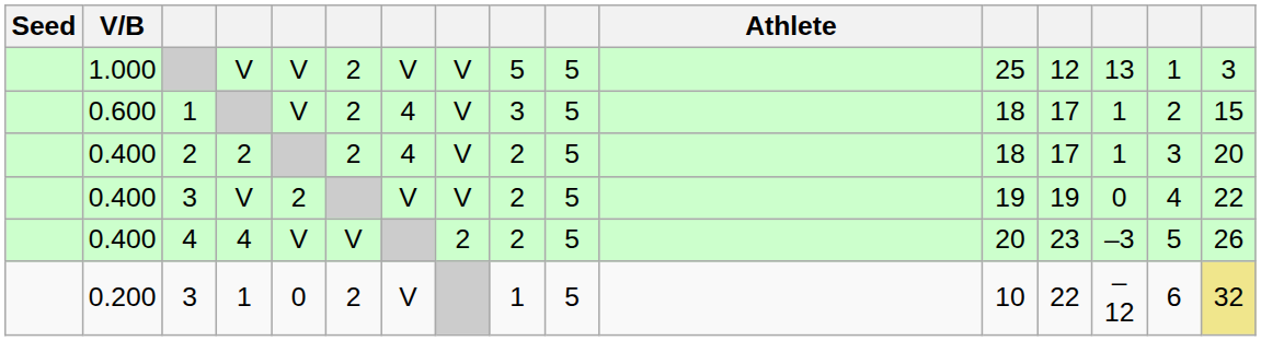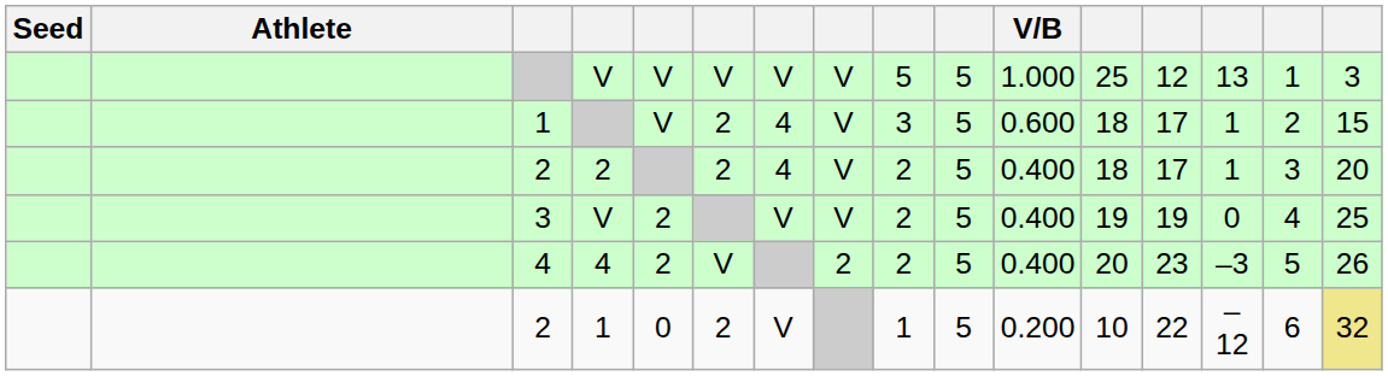columns swapped: Athlete <-> V/B
row 2 | column 6: 2 -> V
row 5 | column 16: 22 -> 25
row 6 | column 5: V -> 2
row 7 | column 3: 3 -> 2
